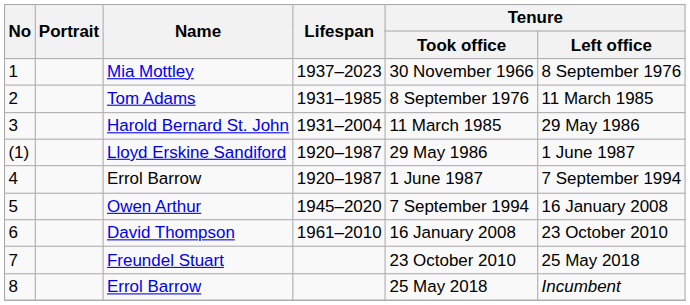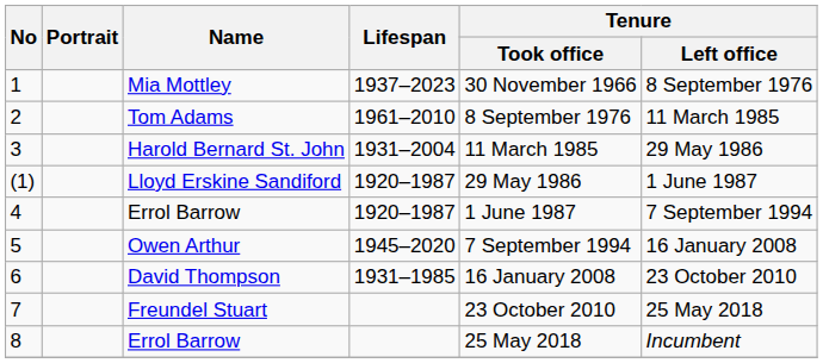2 | Lifespan: 1931–1985 -> 1961–2010
6 | Lifespan: 1961–2010 -> 1931–1985
